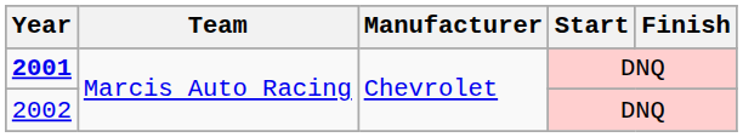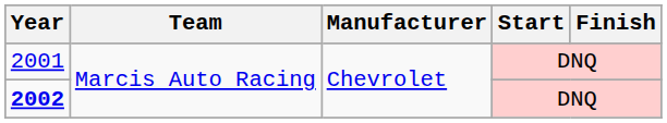2001 | Year: bold -> normal
2002 | Year: normal -> bold
